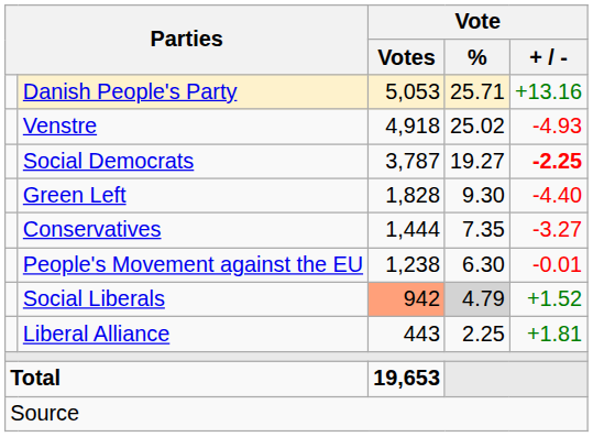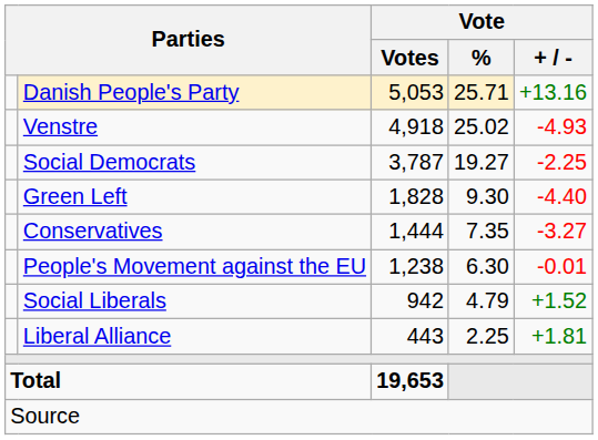Social Democrats | Vote / + / -: bold -> normal
Social Liberals | Vote / Votes: lightsalmon background -> no background
Social Liberals | Vote / %: lightgrey background -> no background
